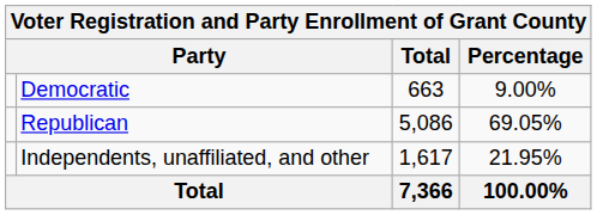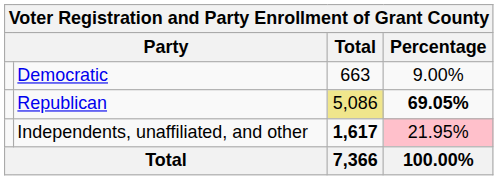Republican | Total: no background -> khaki background
Republican | Percentage: normal -> bold
Independents, unaffiliated, and other | Total: normal -> bold
Independents, unaffiliated, and other | Percentage: no background -> pink background
